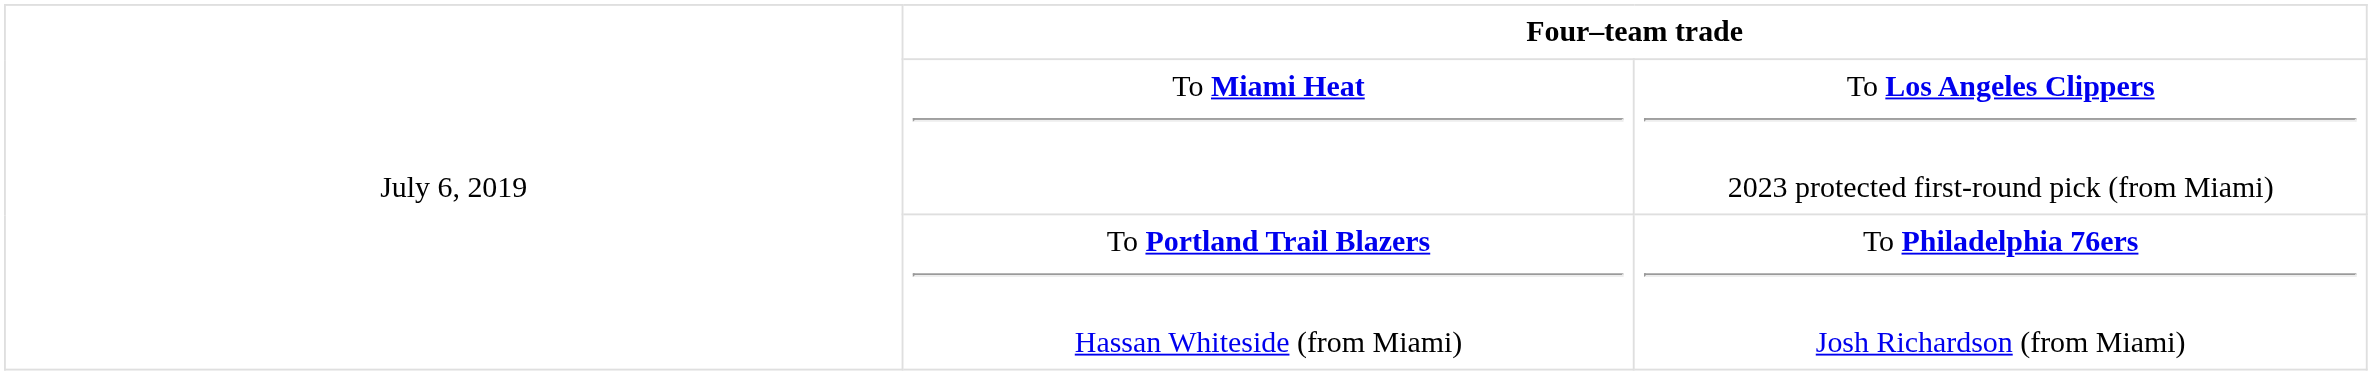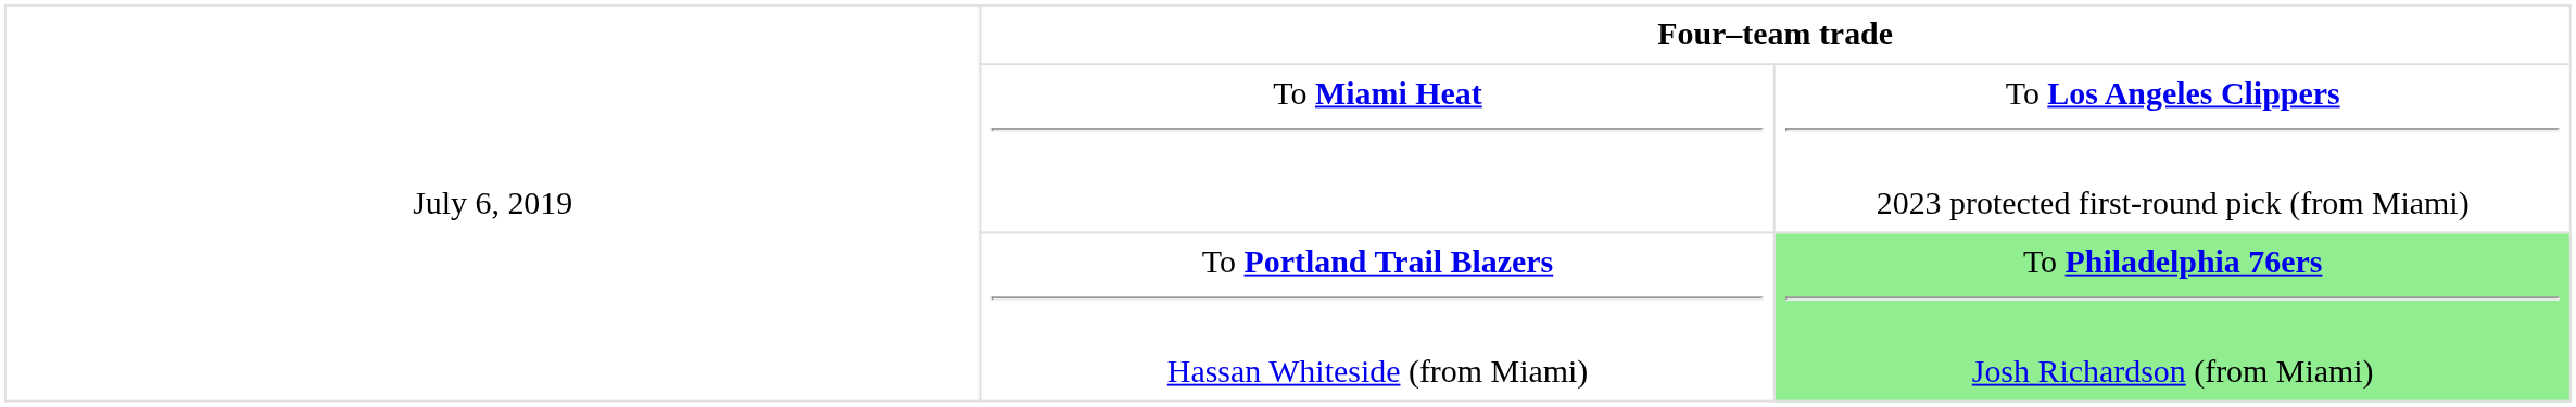To Portland Trail Blazers Hassan Whiteside (from Miami) | column 3: no background -> lightgreen background
